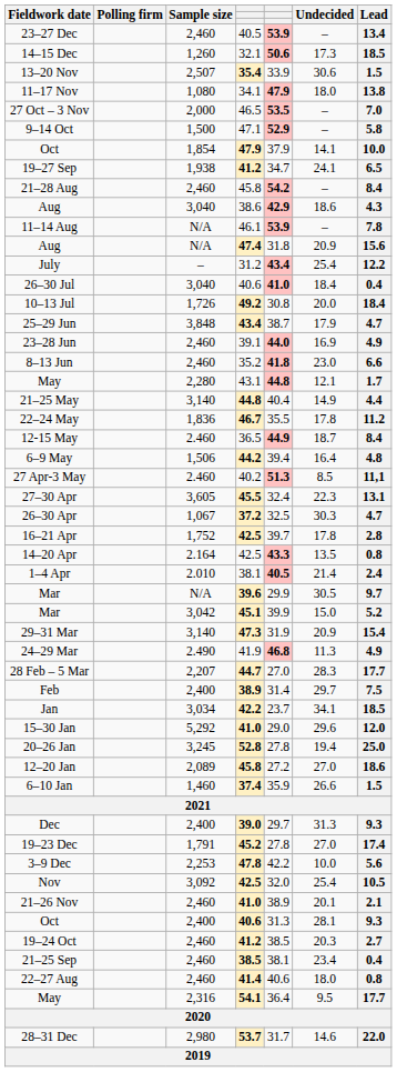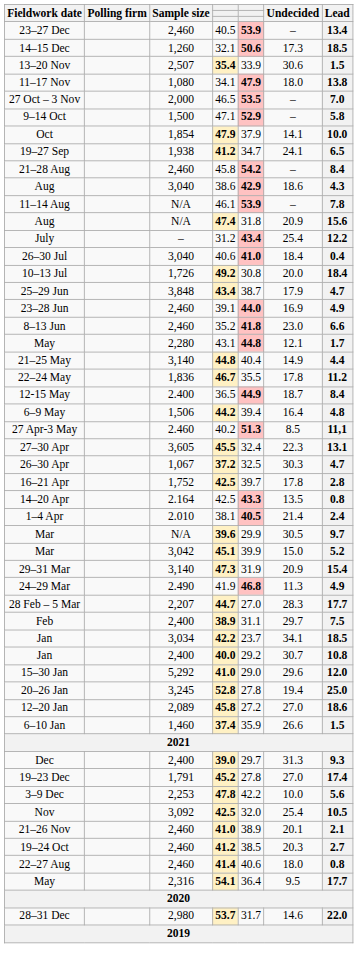12-15 May | Sample size: 2.460 -> 2.400
Feb | column 5: 31.4 -> 31.1
+ row: Jan | 2,400 | 40.0 | 29.2 | 30.7 | 10.8
- row: Oct | 2,400 | 40.6 | 31.3 | 28.1 | 9.3
- row: 21–25 Sep | 2,460 | 38.5 | 38.1 | 23.4 | 0.4
